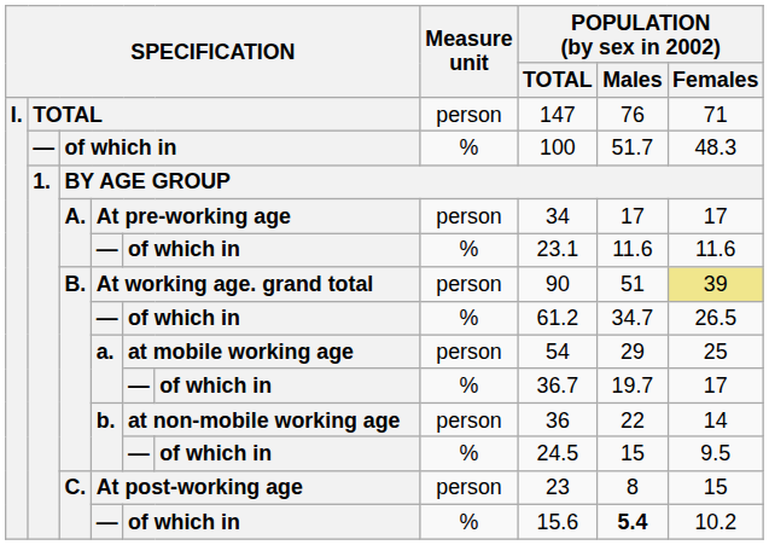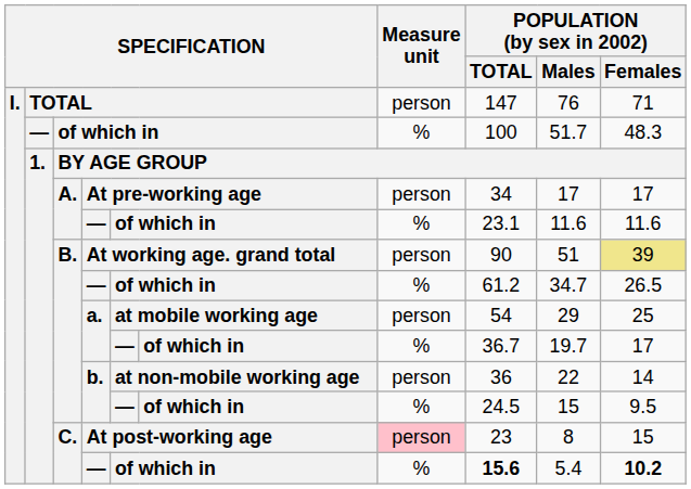At post-working age | Measure unit: no background -> pink background
C. / — | POPULATION (by sex in 2002) / TOTAL: normal -> bold
C. / — | POPULATION (by sex in 2002) / Males: bold -> normal
C. / — | POPULATION (by sex in 2002) / Females: normal -> bold
